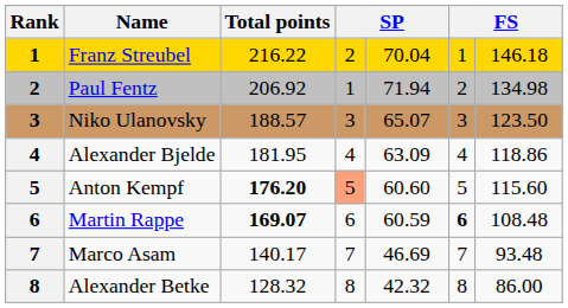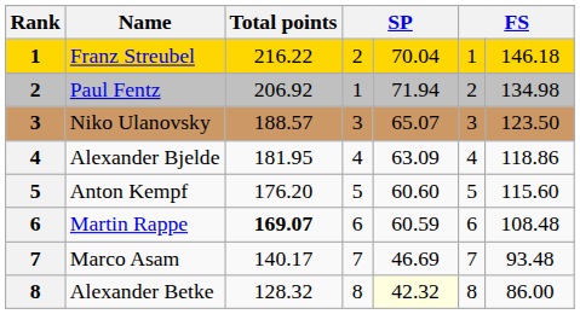Anton Kempf | Total points: bold -> normal
Anton Kempf | column 4: lightsalmon background -> no background
Martin Rappe | column 6: bold -> normal
Alexander Betke | column 5: no background -> lightyellow background
